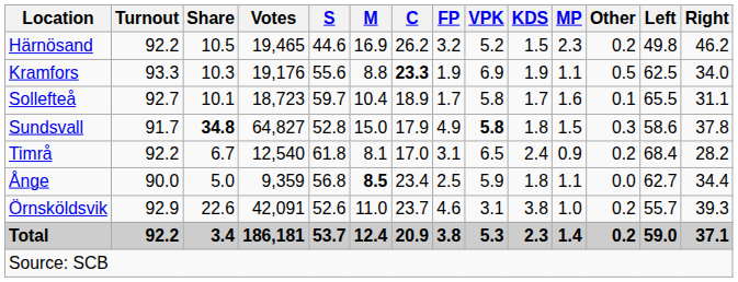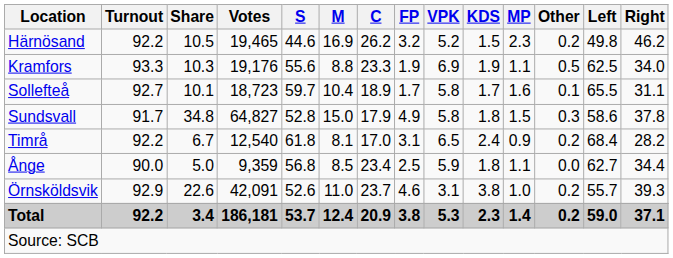Kramfors | C: bold -> normal
Sundsvall | Share: bold -> normal
Sundsvall | VPK: bold -> normal
Ånge | M: bold -> normal
